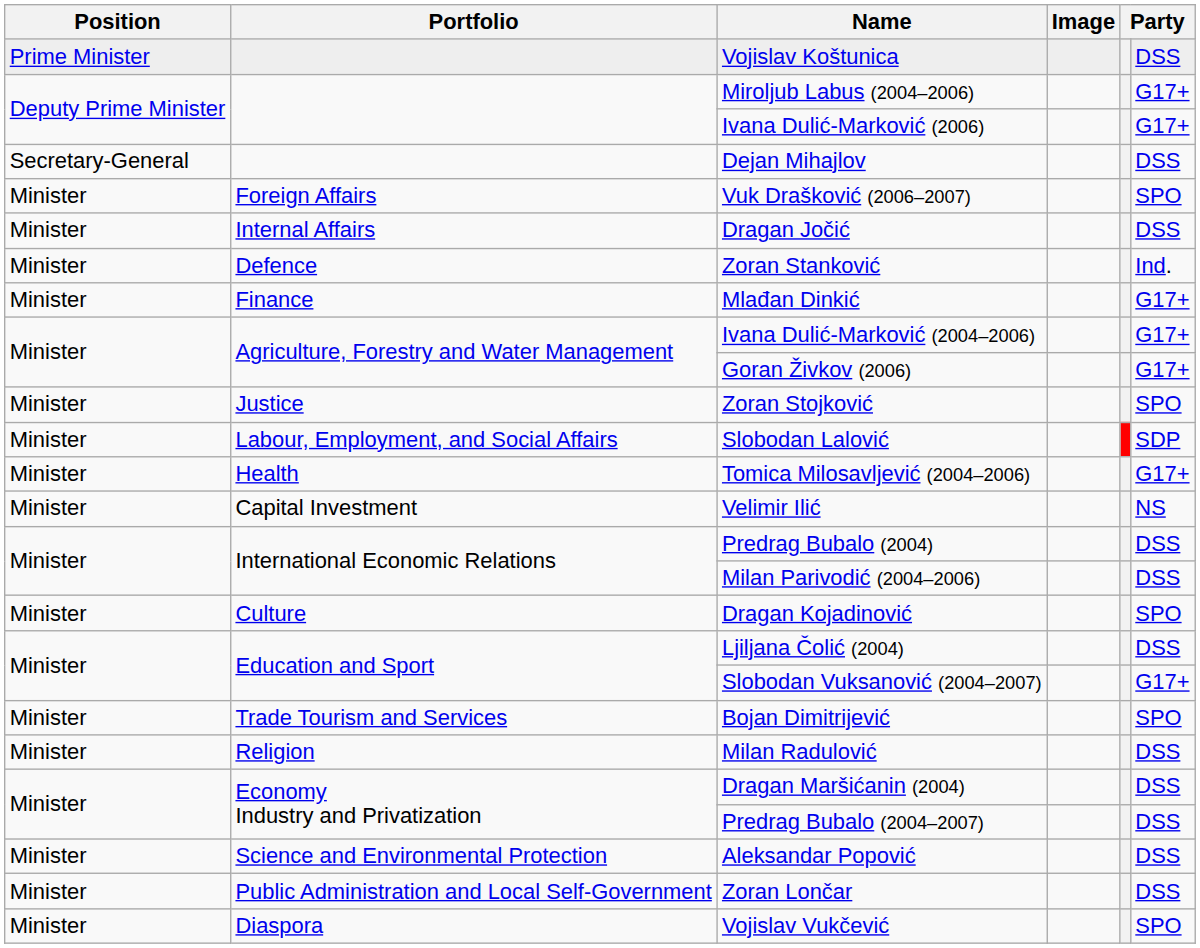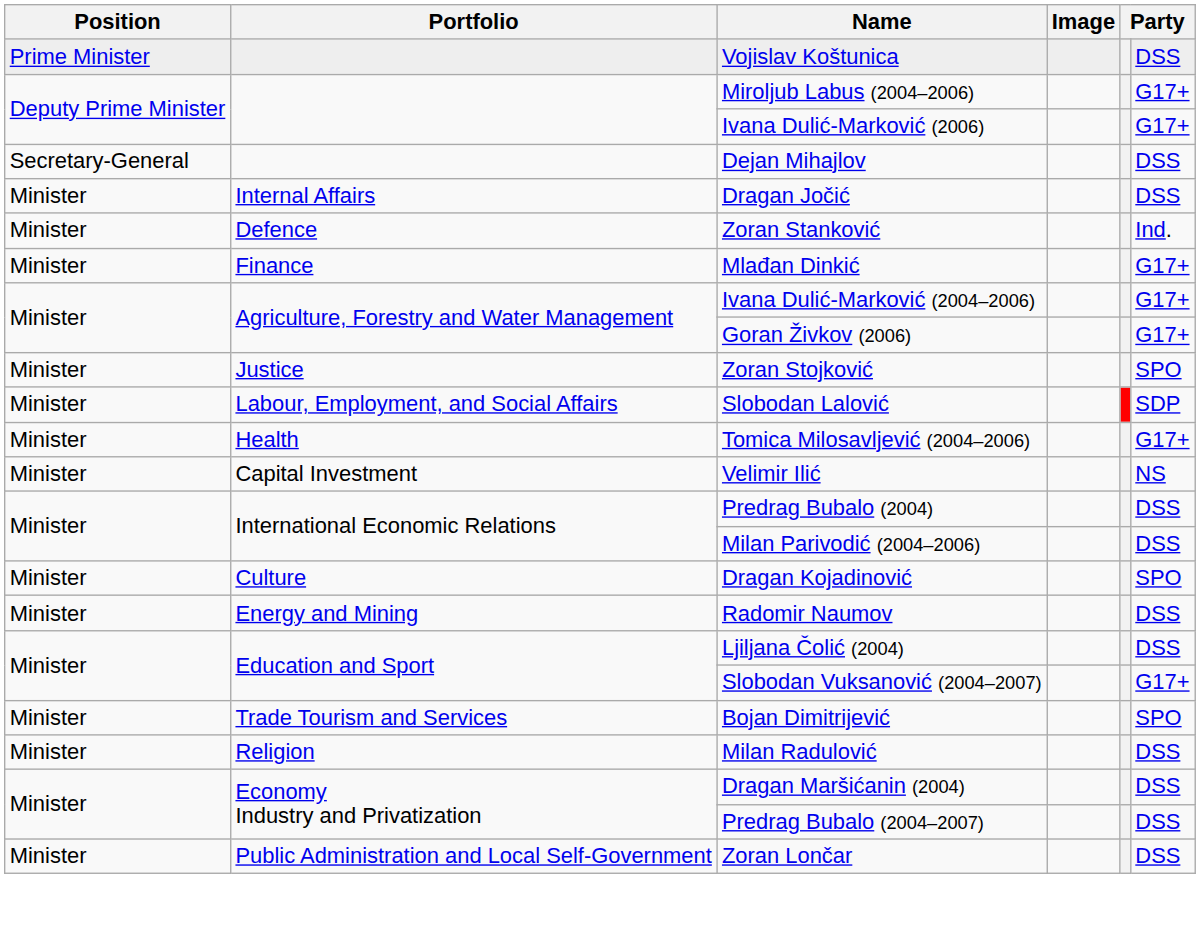- row: Minister | Foreign Affairs | Vuk Drašković (2006–2007) | SPO
+ row: Minister | Energy and Mining | Radomir Naumov | DSS
- row: Minister | Science and Environmental Protection | Aleksandar Popović | DSS
- row: Minister | Diaspora | Vojislav Vukčević | SPO
